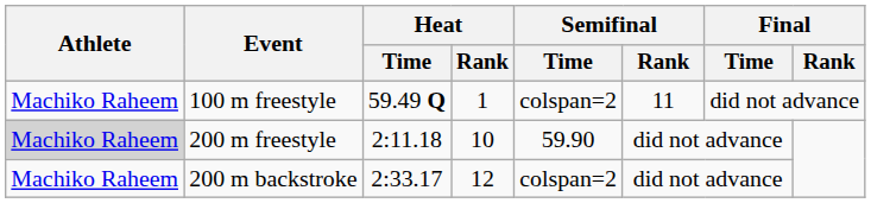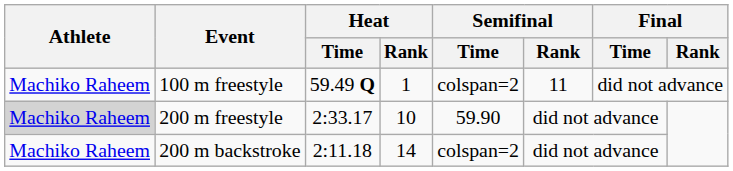200 m freestyle | Heat / Time: 2:11.18 -> 2:33.17
200 m backstroke | Heat / Time: 2:33.17 -> 2:11.18
200 m backstroke | Heat / Rank: 12 -> 14
